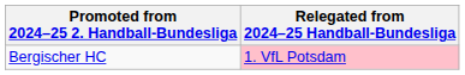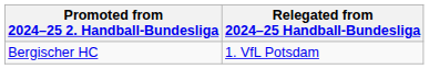Bergischer HC | Relegated from 2024–25 Handball-Bundesliga: pink background -> no background
